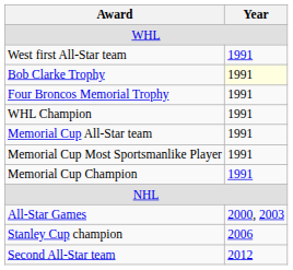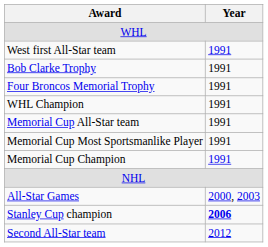Bob Clarke Trophy | Year: lightyellow background -> no background
Stanley Cup champion | Year: normal -> bold
